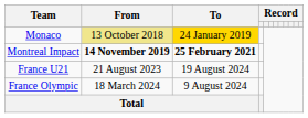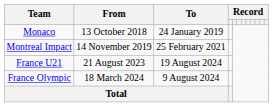Monaco | From: khaki background -> no background
Monaco | To: gold background -> no background
Montreal Impact | From: bold -> normal
Montreal Impact | To: bold -> normal
